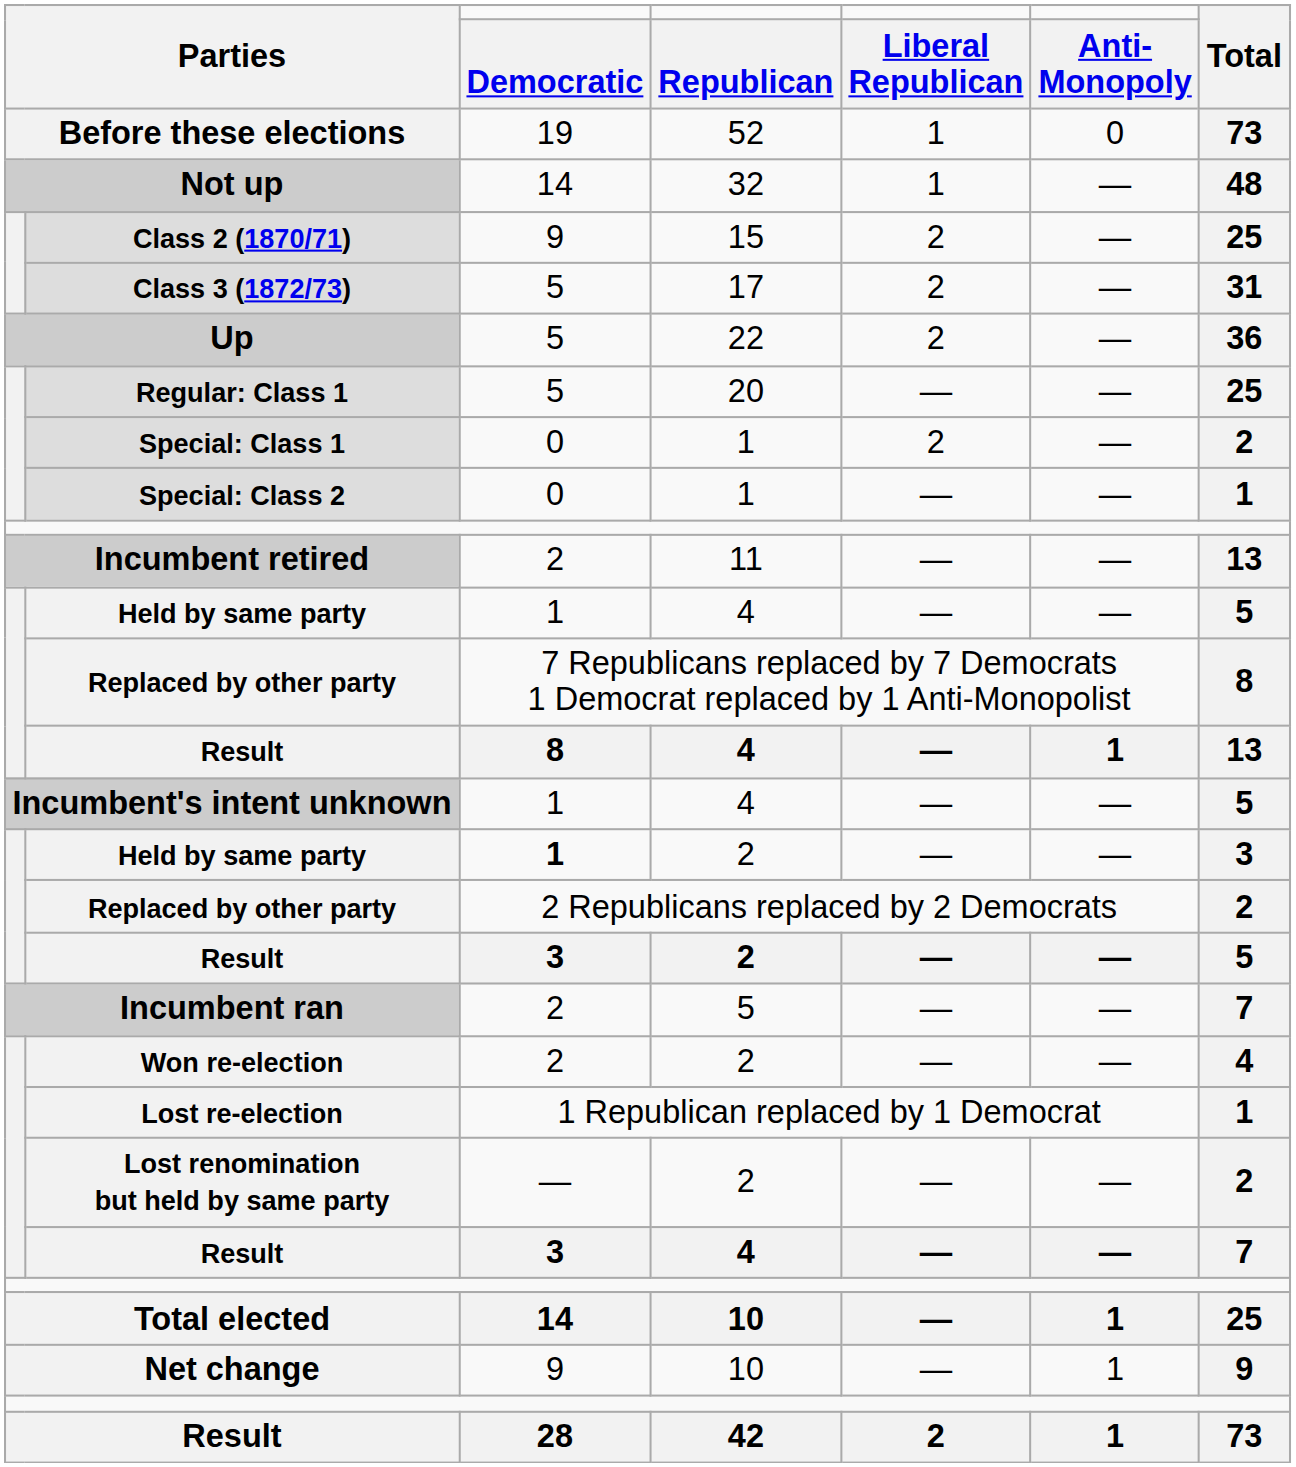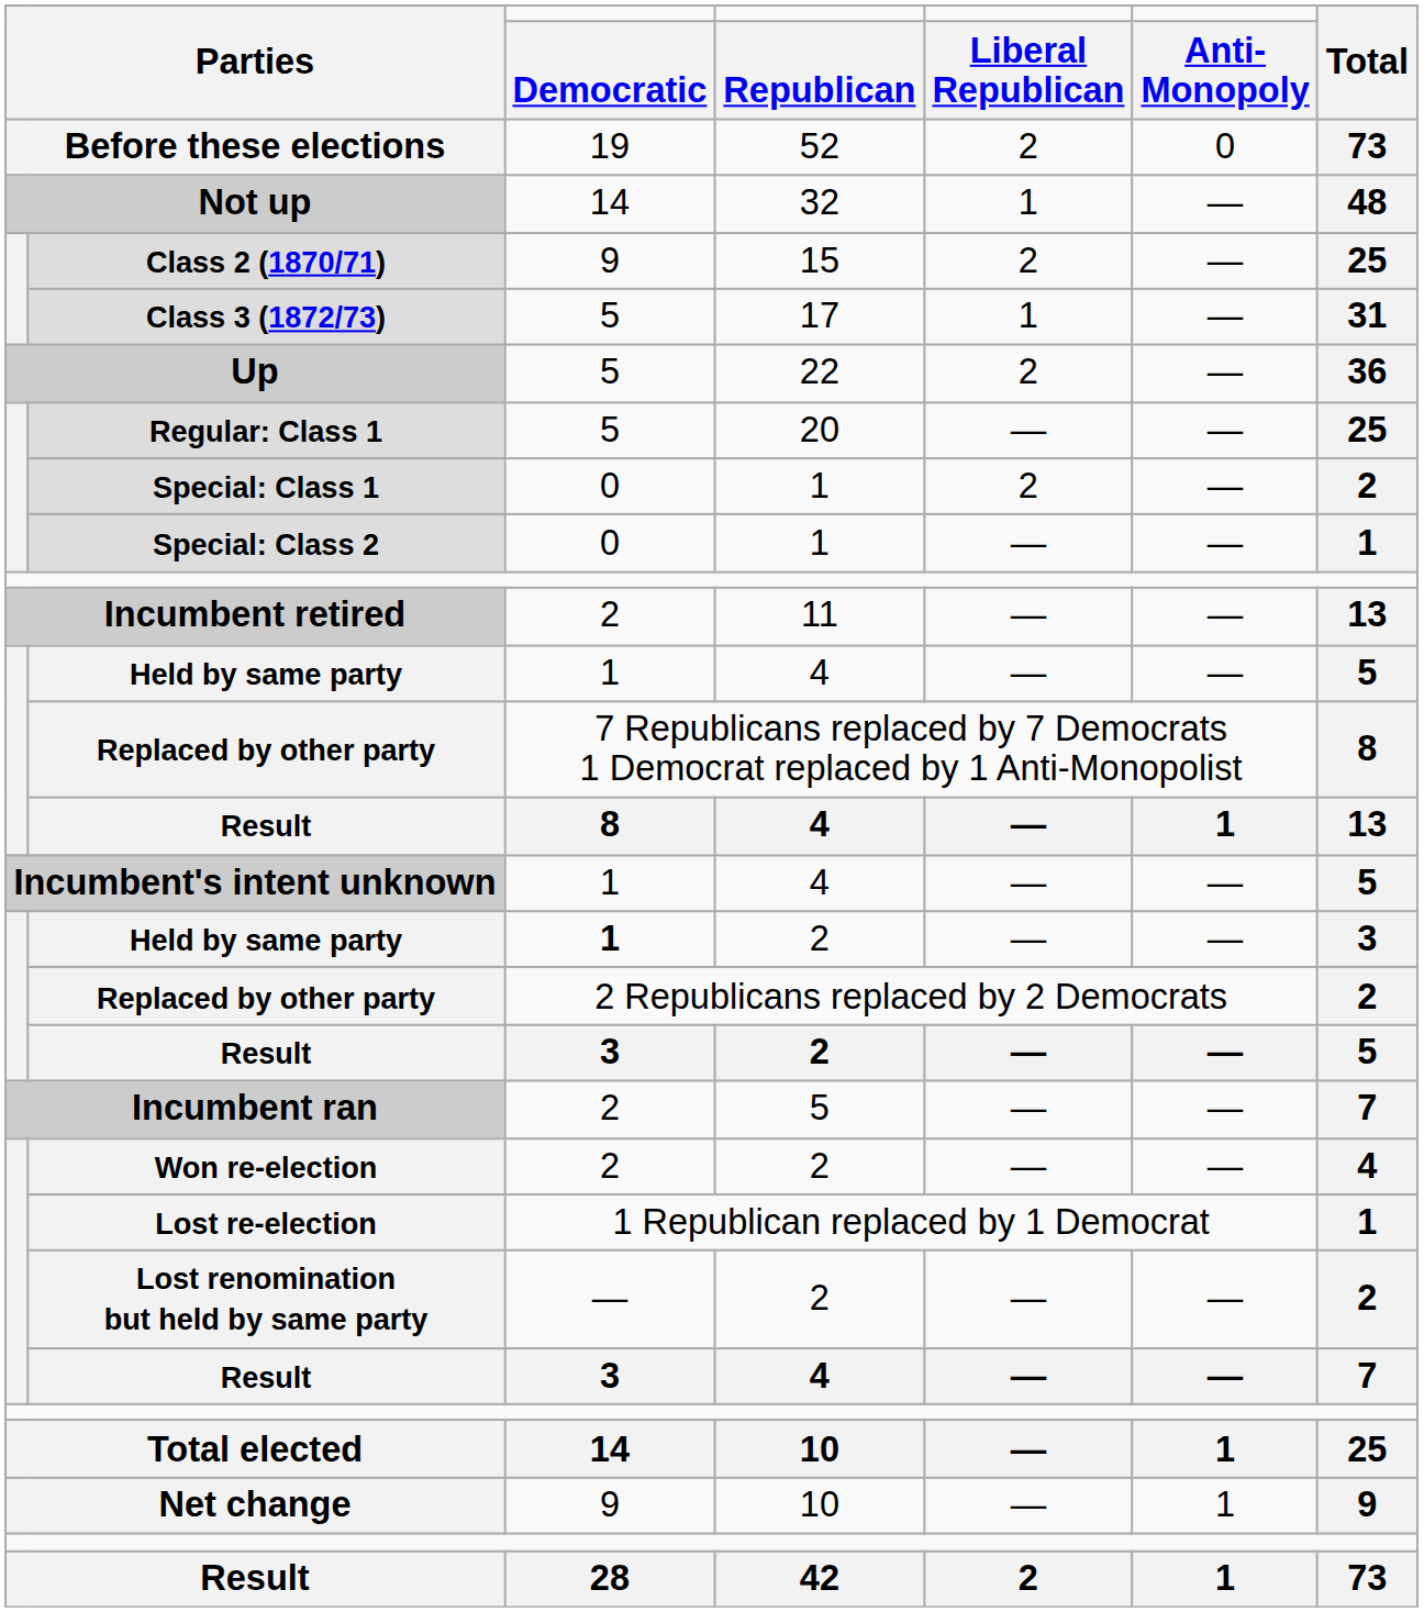Before these elections | Liberal Republican: 1 -> 2
Class 3 (1872/73) | Liberal Republican: 2 -> 1
